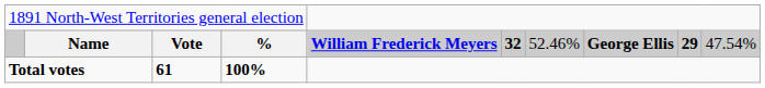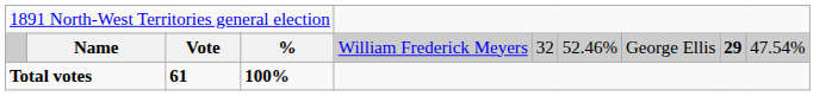row 2 | column 5: bold -> normal
row 2 | column 6: bold -> normal
row 2 | column 8: bold -> normal
